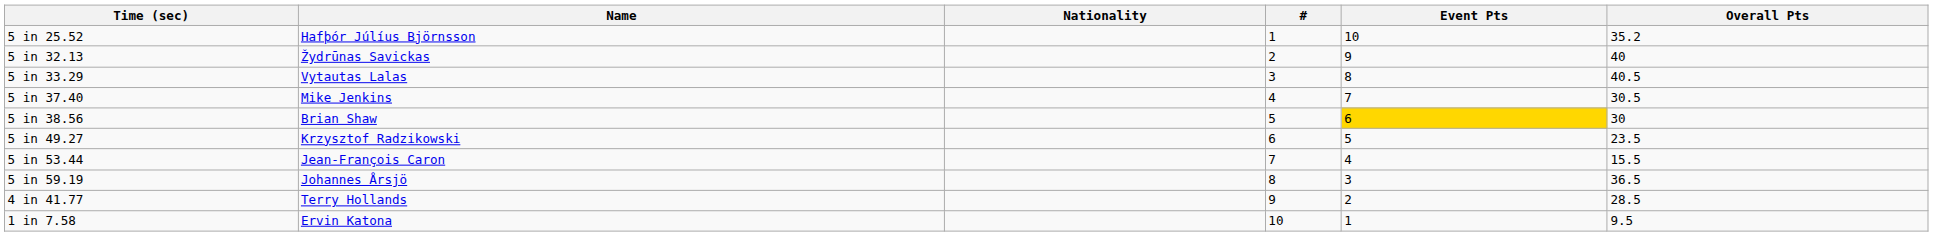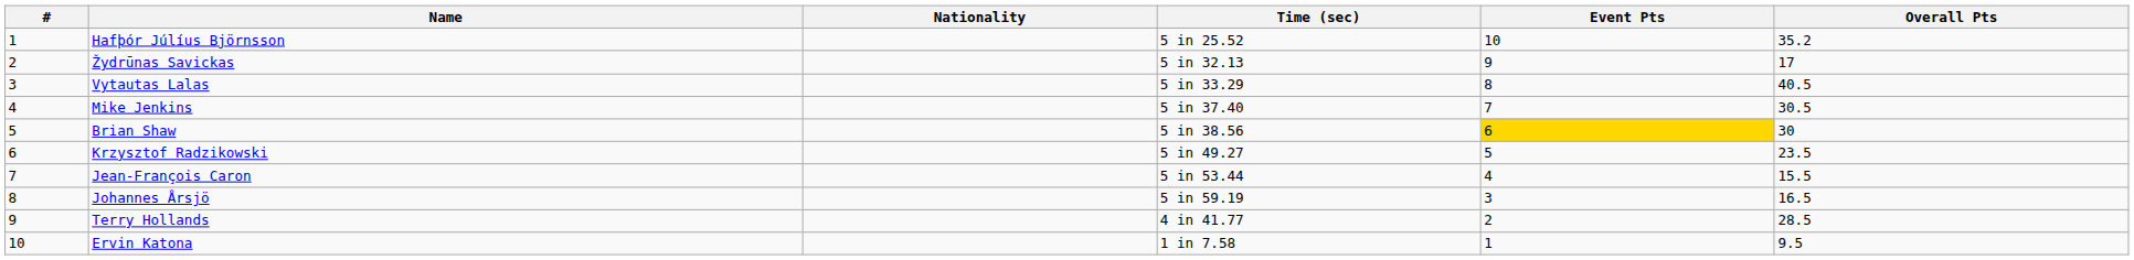columns swapped: # <-> Time (sec)
Žydrūnas Savickas | Overall Pts: 40 -> 17
Johannes Årsjö | Overall Pts: 36.5 -> 16.5
